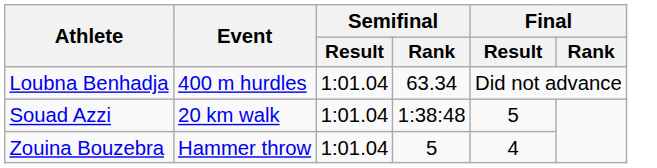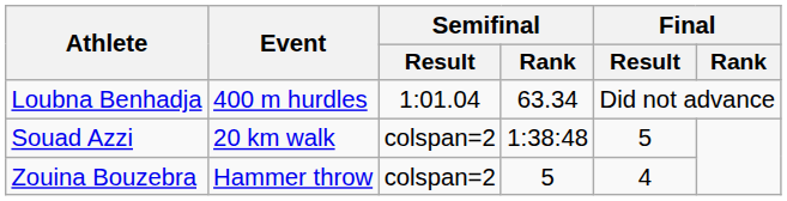Souad Azzi | Semifinal / Result: 1:01.04 -> colspan=2
Zouina Bouzebra | Semifinal / Result: 1:01.04 -> colspan=2
